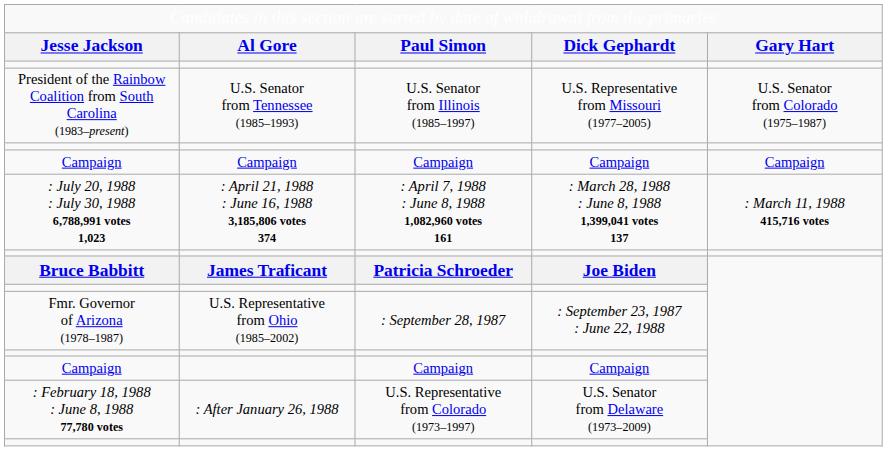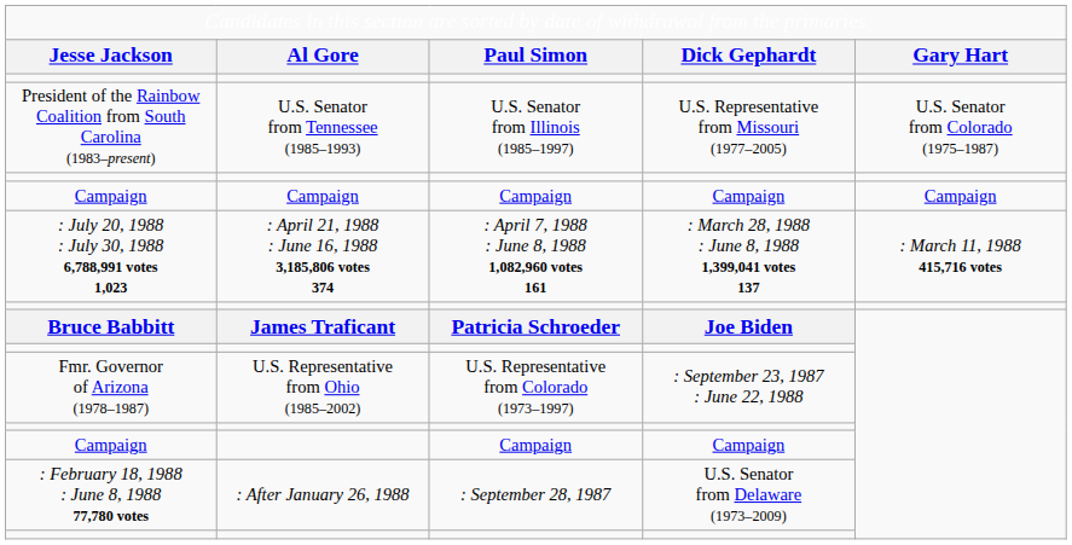Fmr. Governor of Arizona (1978–1987) | column 3: : September 28, 1987 -> U.S. Representative from Colorado (1973–1997)
: February 18, 1988 : June 8, 1988 77,780 votes | column 3: U.S. Representative from Colorado (1973–1997) -> : September 28, 1987
